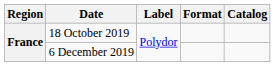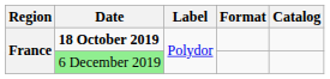18 October 2019 | Date: normal -> bold
6 December 2019 | Date: no background -> lightgreen background
